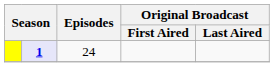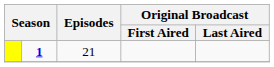row 3 | column 2: lavender background -> no background
row 3 | Episodes: 24 -> 21
